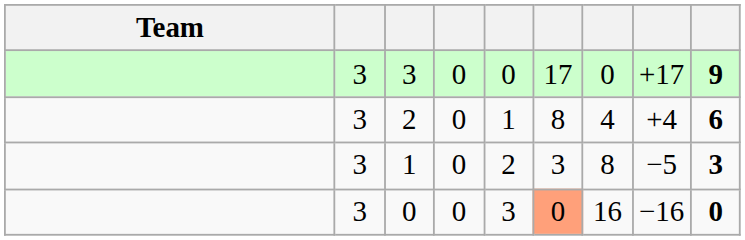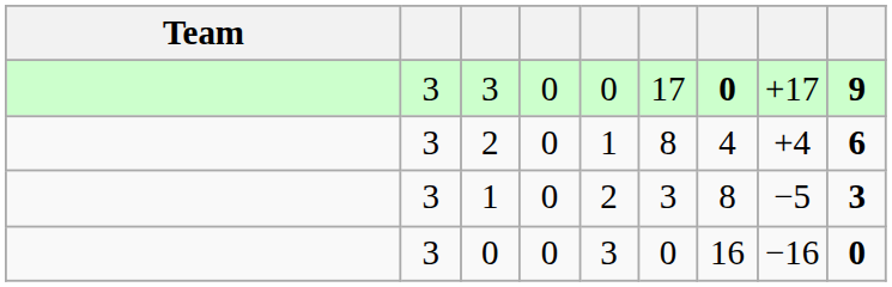row 2 | column 7: normal -> bold
row 5 | column 6: lightsalmon background -> no background
